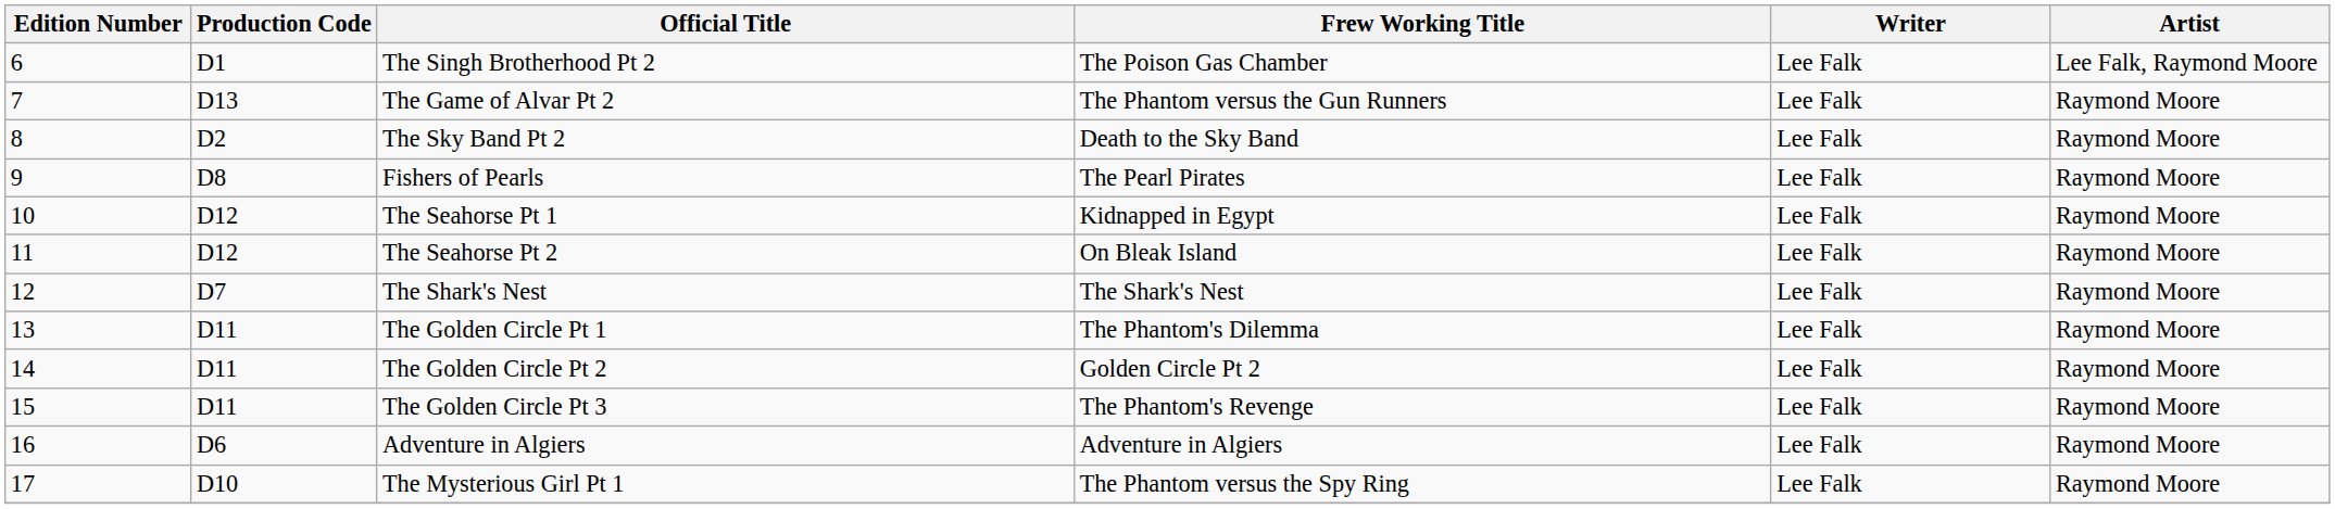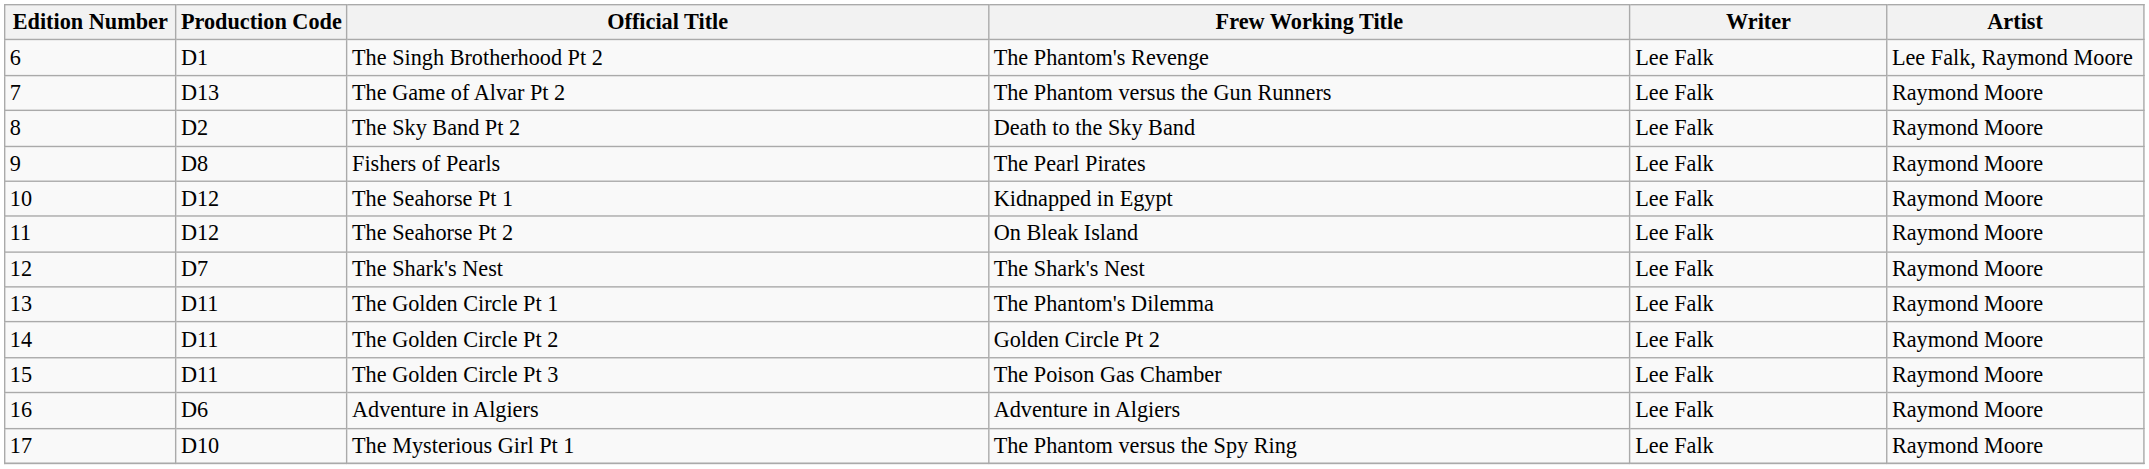The Singh Brotherhood Pt 2 | Frew Working Title: The Poison Gas Chamber -> The Phantom's Revenge
The Golden Circle Pt 3 | Frew Working Title: The Phantom's Revenge -> The Poison Gas Chamber
